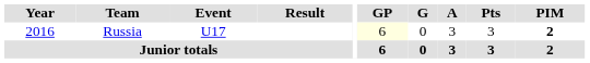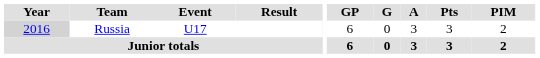Russia | Year: no background -> lightgrey background
Russia | GP: lightyellow background -> no background
Russia | PIM: bold -> normal
